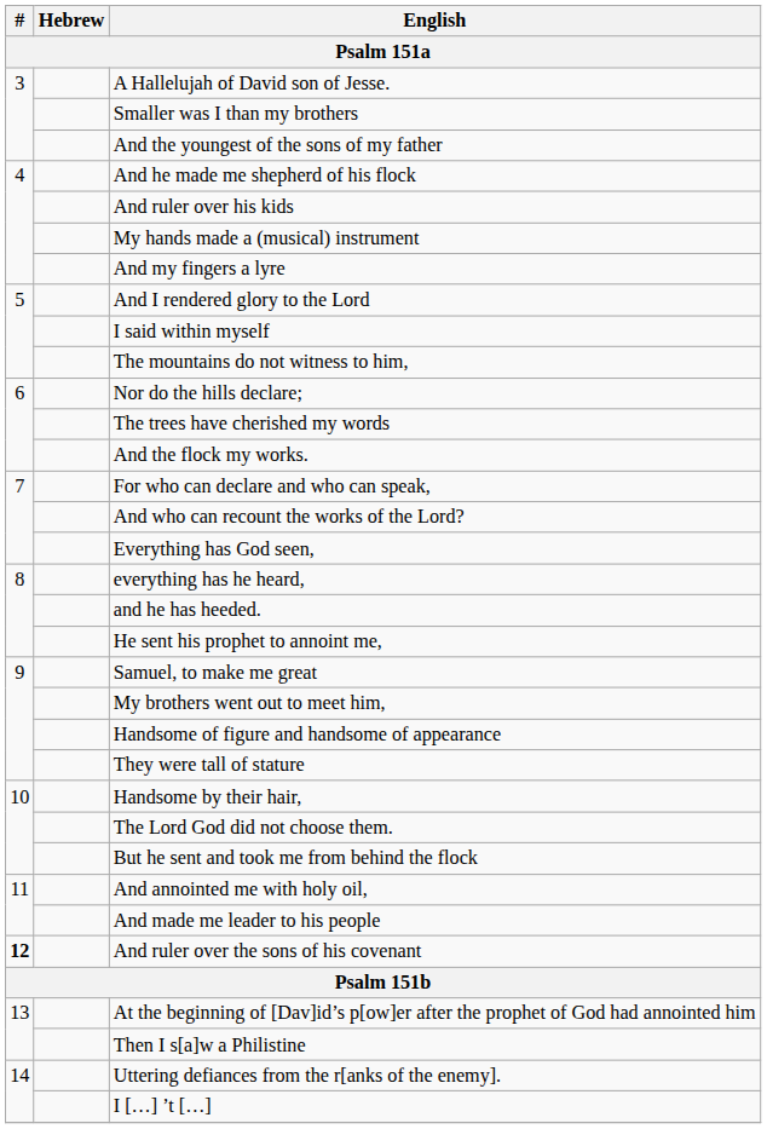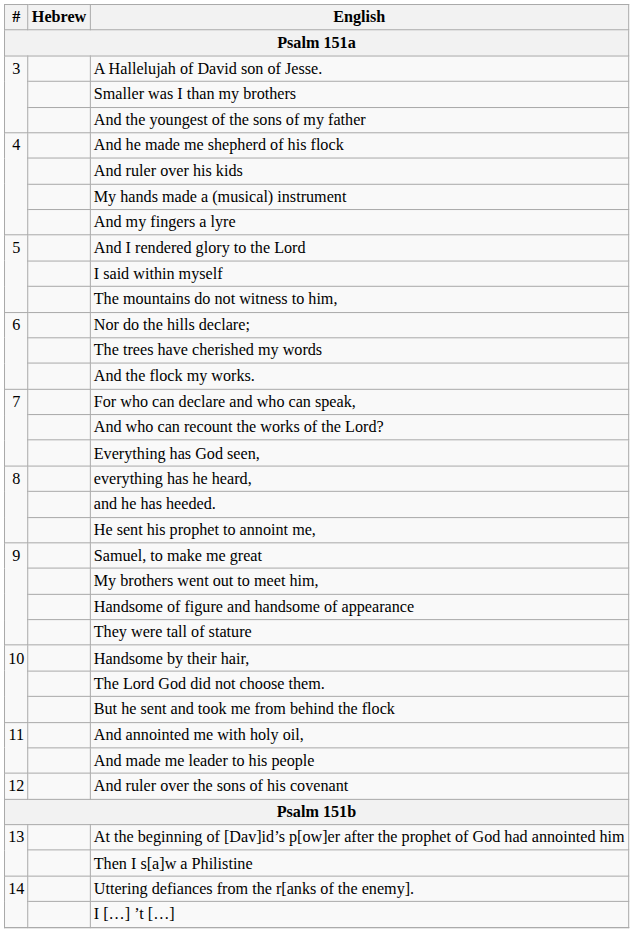And ruler over the sons of his covenant | #: bold -> normal
